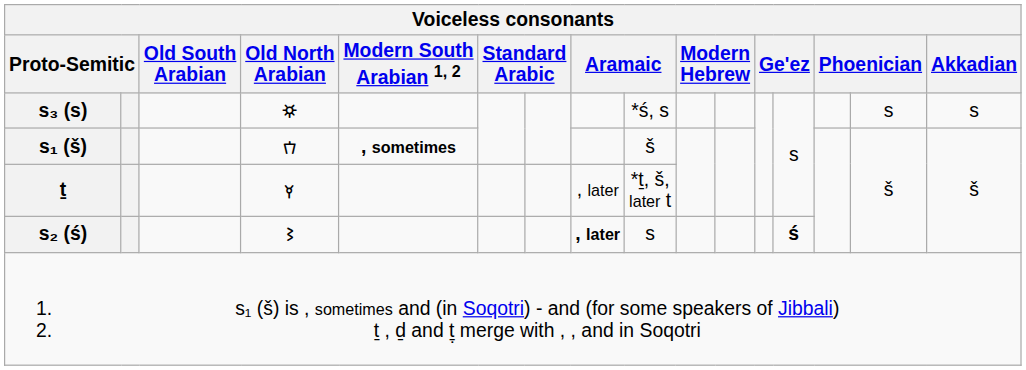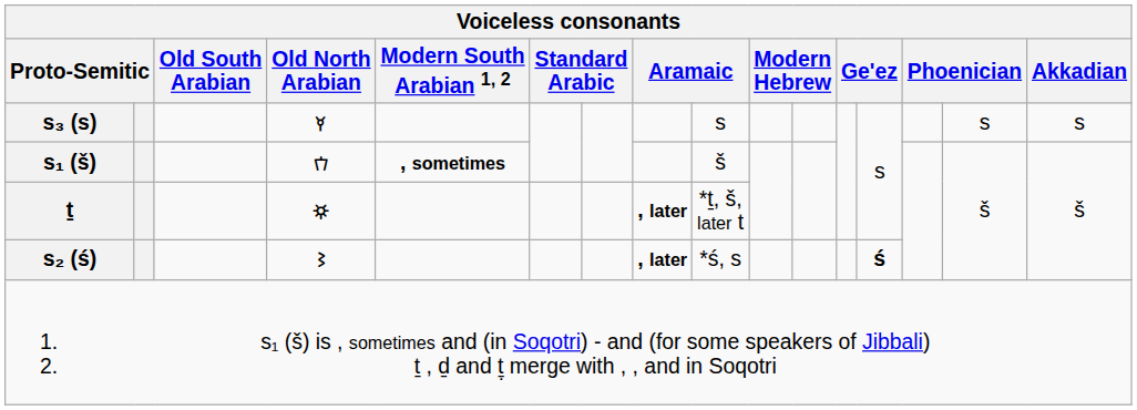s₃ (s) | Old North Arabian: 𐪏 -> 𐪛
s₃ (s) | column 9: *ś, s -> s
ṯ | Old North Arabian: 𐪛 -> 𐪏
ṯ | column 8: normal -> bold
s₂ (ś) | column 9: s -> *ś, s
